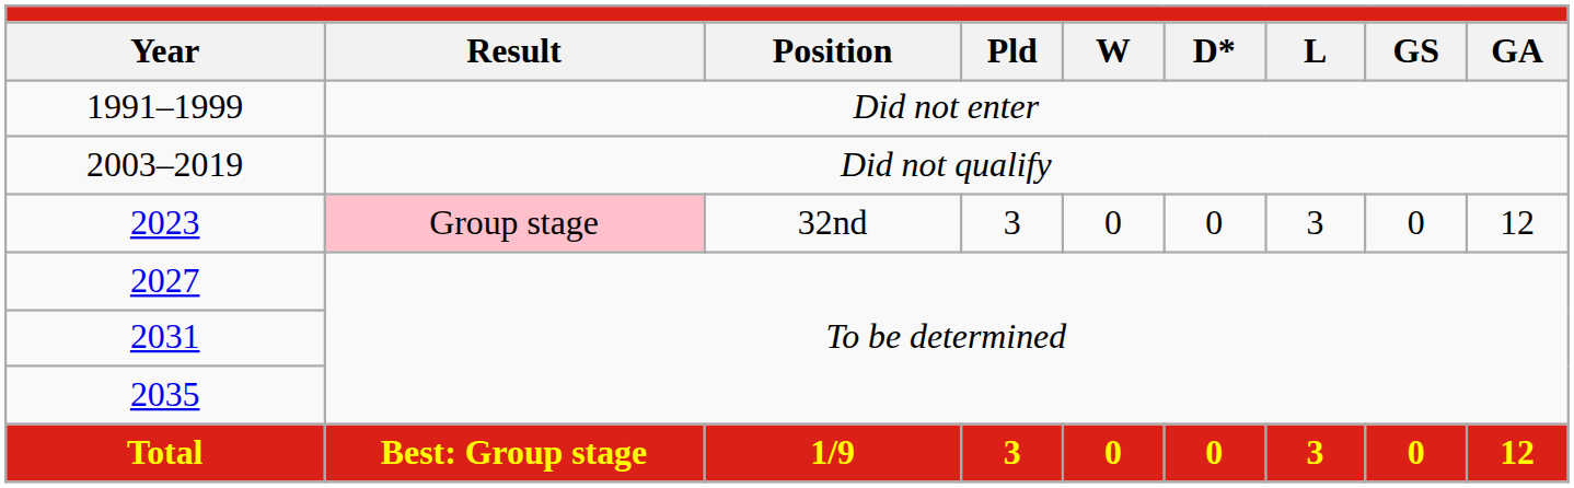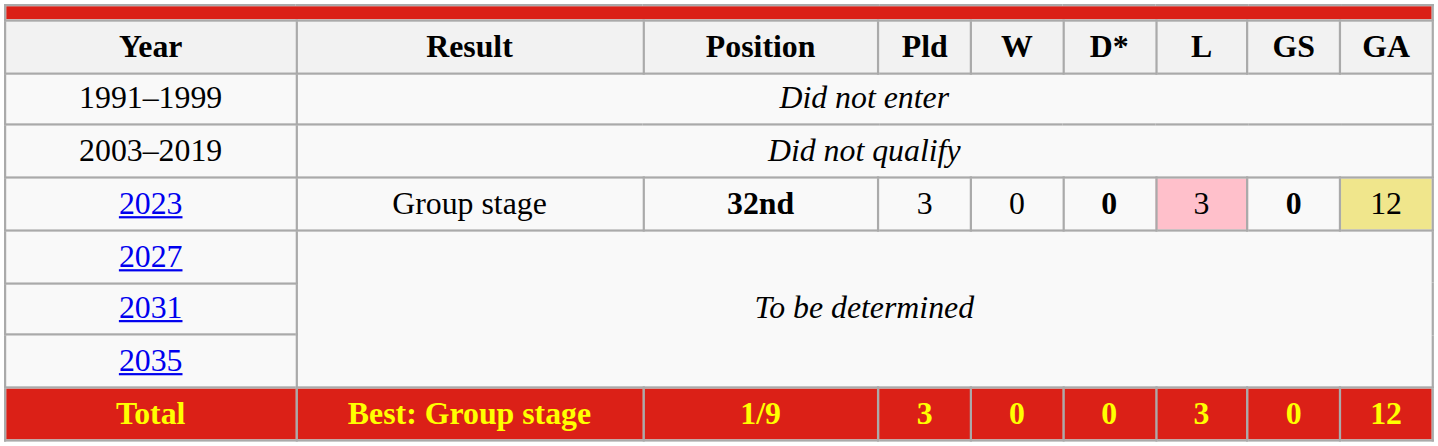2023 | Result: pink background -> no background
2023 | Position: normal -> bold
2023 | D*: normal -> bold
2023 | L: no background -> pink background
2023 | GS: normal -> bold
2023 | GA: no background -> khaki background
